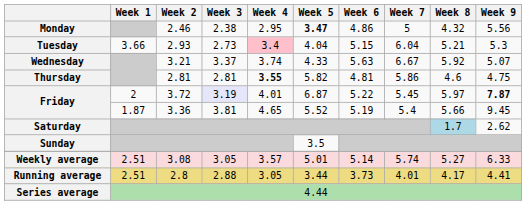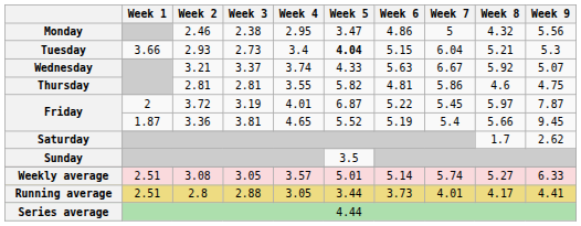Monday | Week 5: bold -> normal
Tuesday | Week 4: pink background -> no background
Tuesday | Week 5: normal -> bold
Thursday | Week 4: bold -> normal
Friday / 3.72 | Week 3: lavender background -> no background
Friday / 3.72 | Week 9: bold -> normal
Saturday | Week 8: lightblue background -> no background
